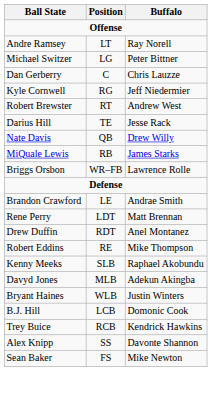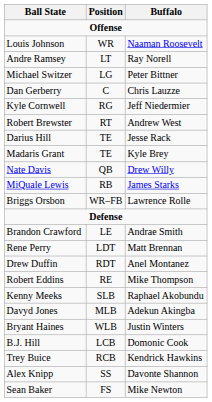+ row: Louis Johnson | WR | Naaman Roosevelt
+ row: Madaris Grant | TE | Kyle Brey
